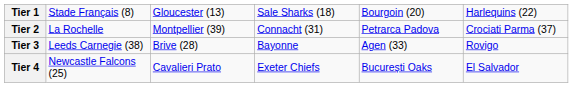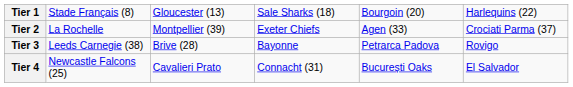Tier 2 | column 4: Connacht (31) -> Exeter Chiefs
Tier 2 | column 5: Petrarca Padova -> Agen (33)
Tier 3 | column 5: Agen (33) -> Petrarca Padova
Tier 4 | column 4: Exeter Chiefs -> Connacht (31)
